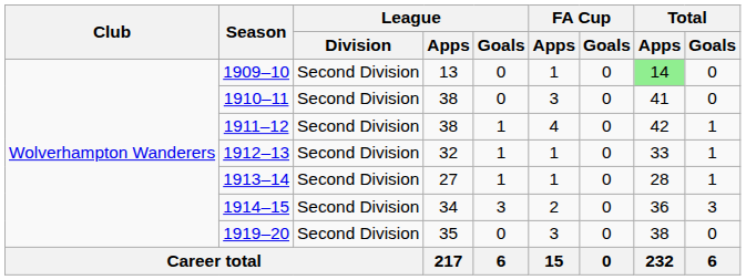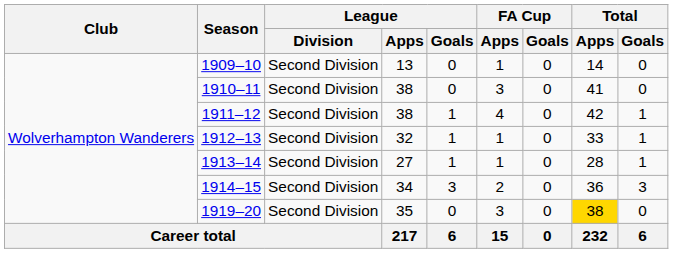1909–10 | Total / Apps: lightgreen background -> no background
1919–20 | Total / Apps: no background -> gold background
